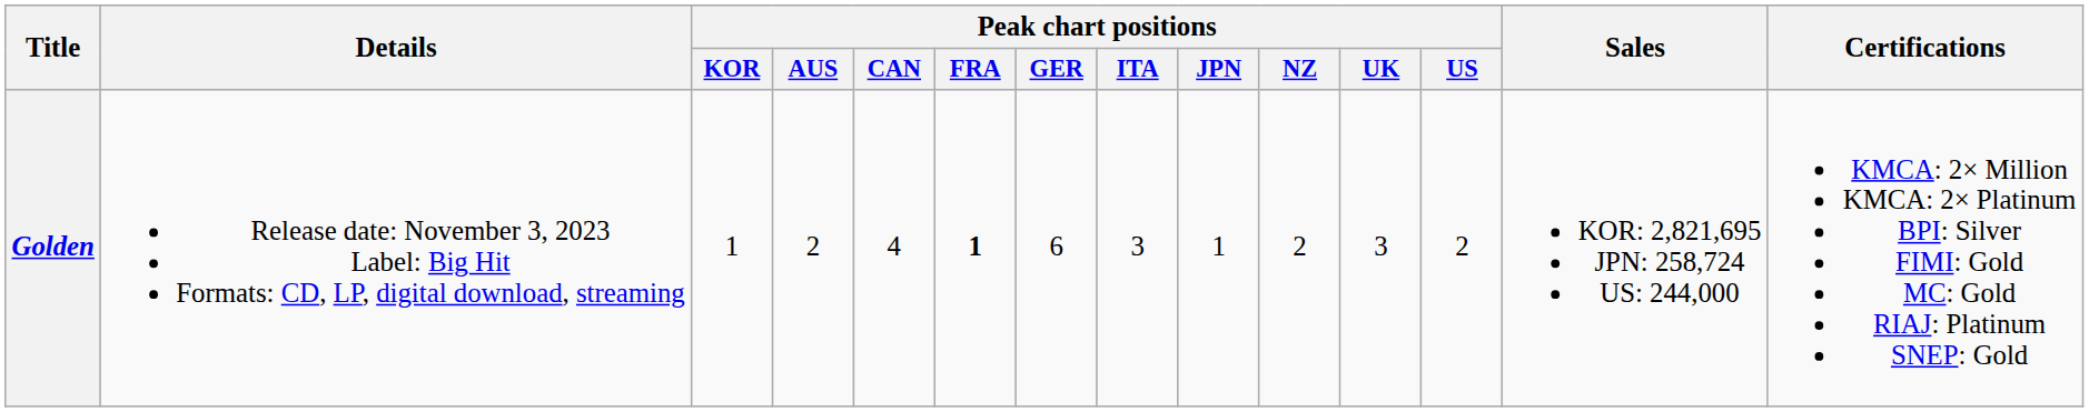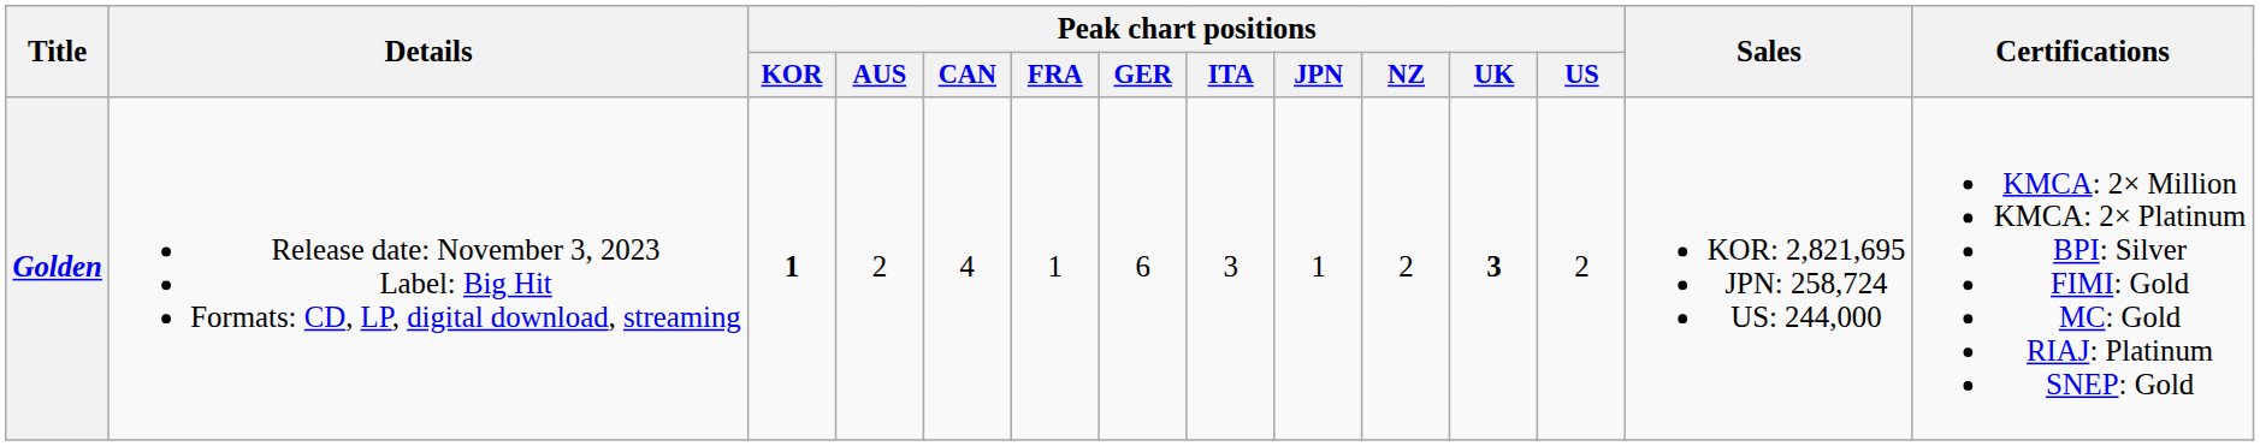Golden | Peak chart positions / KOR: normal -> bold
Golden | Peak chart positions / FRA: bold -> normal
Golden | Peak chart positions / UK: normal -> bold
